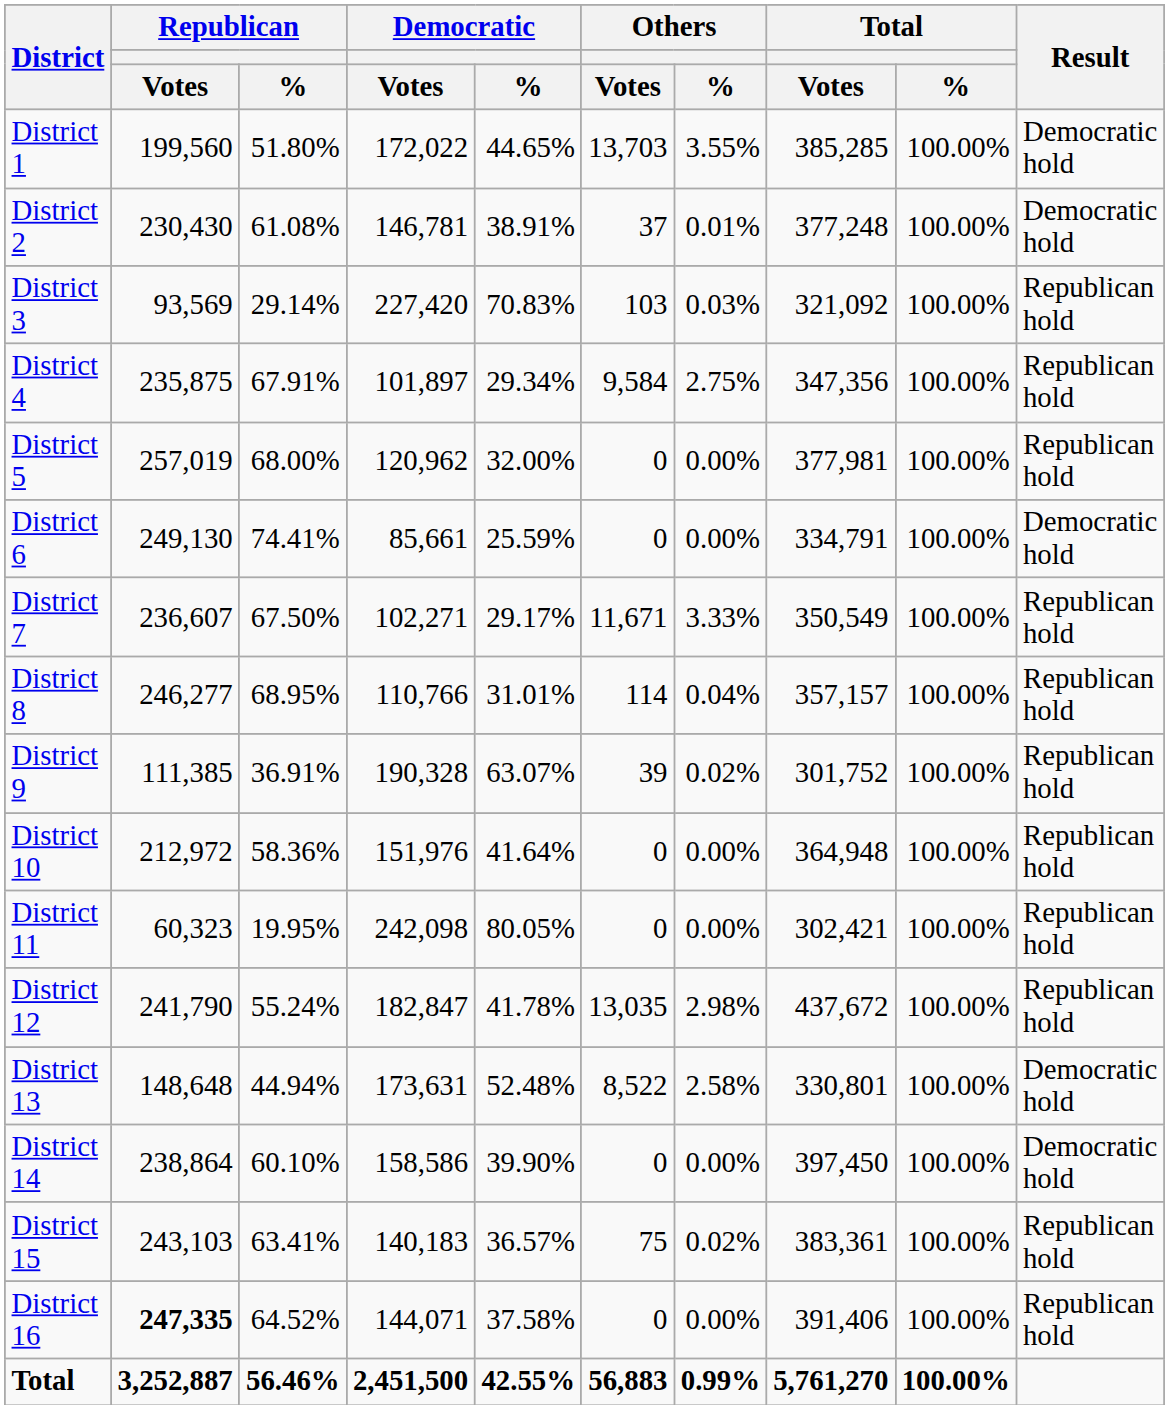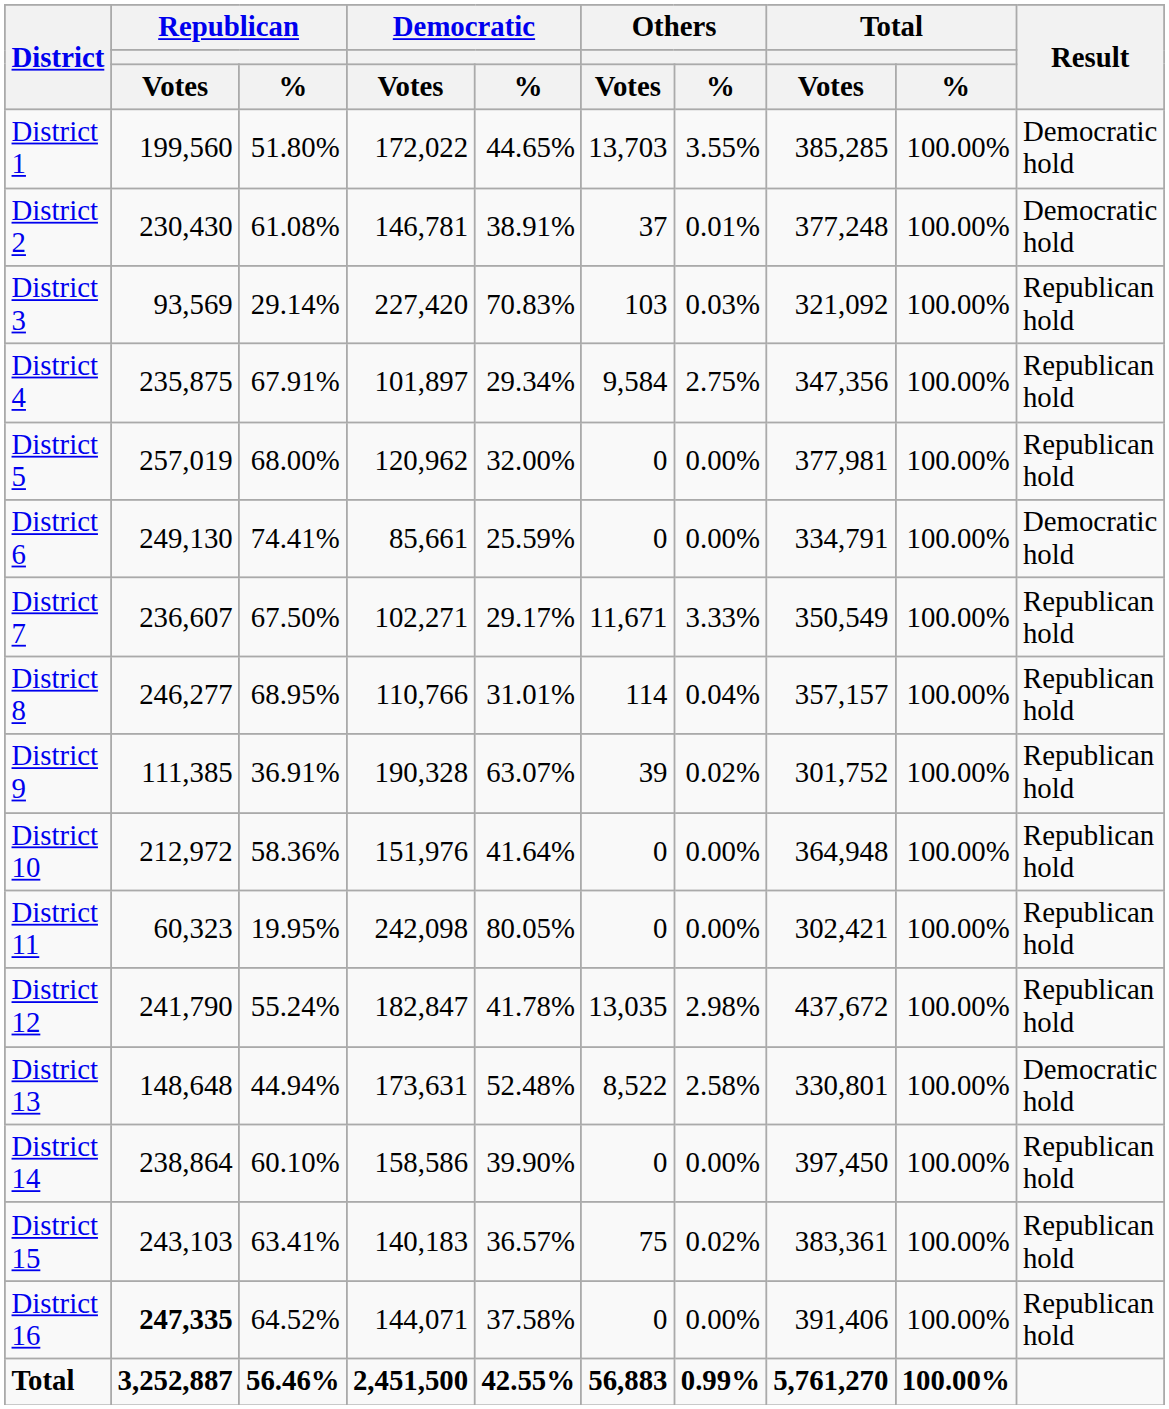District 14 | Result: Democratic hold -> Republican hold
